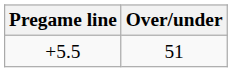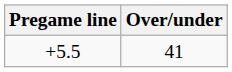+5.5 | Over/under: 51 -> 41
